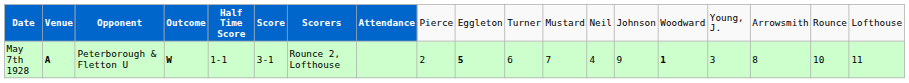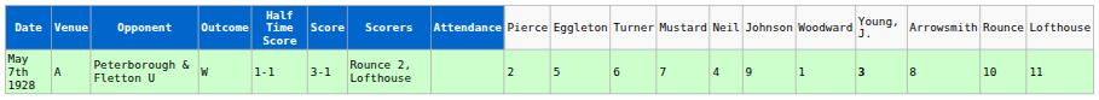May 7th 1928 | column 2: bold -> normal
May 7th 1928 | column 4: bold -> normal
May 7th 1928 | column 10: bold -> normal
May 7th 1928 | column 15: bold -> normal
May 7th 1928 | column 16: normal -> bold
